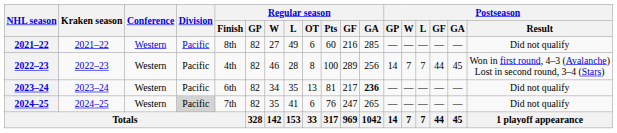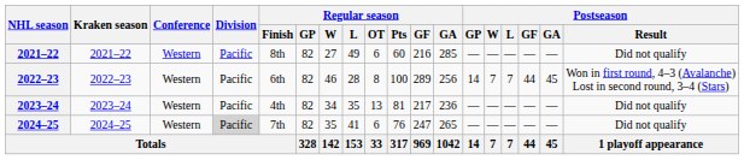row 4 | Regular season / Finish: 4th -> 6th
row 5 | Regular season / Finish: 6th -> 4th
row 5 | Regular season / GA: bold -> normal
